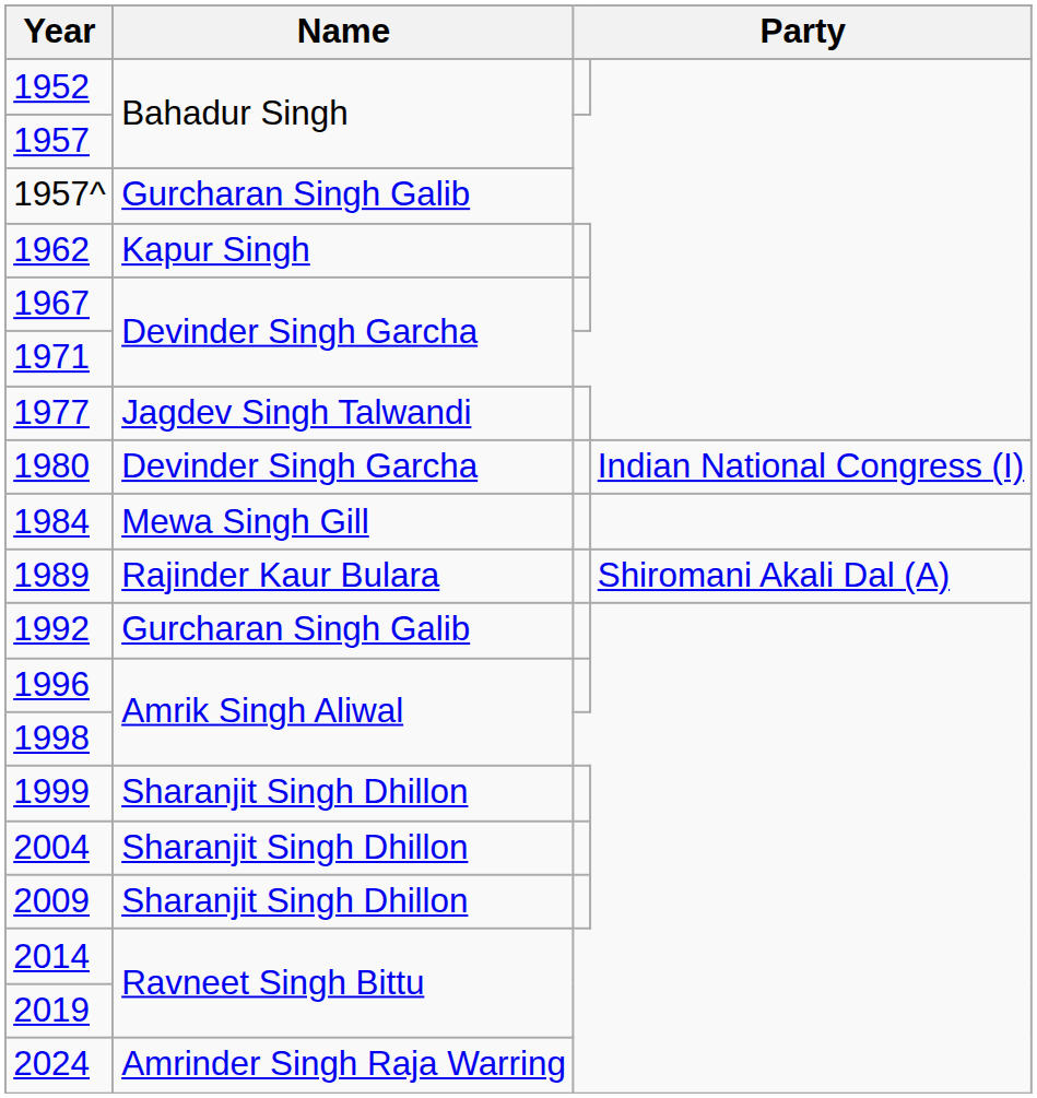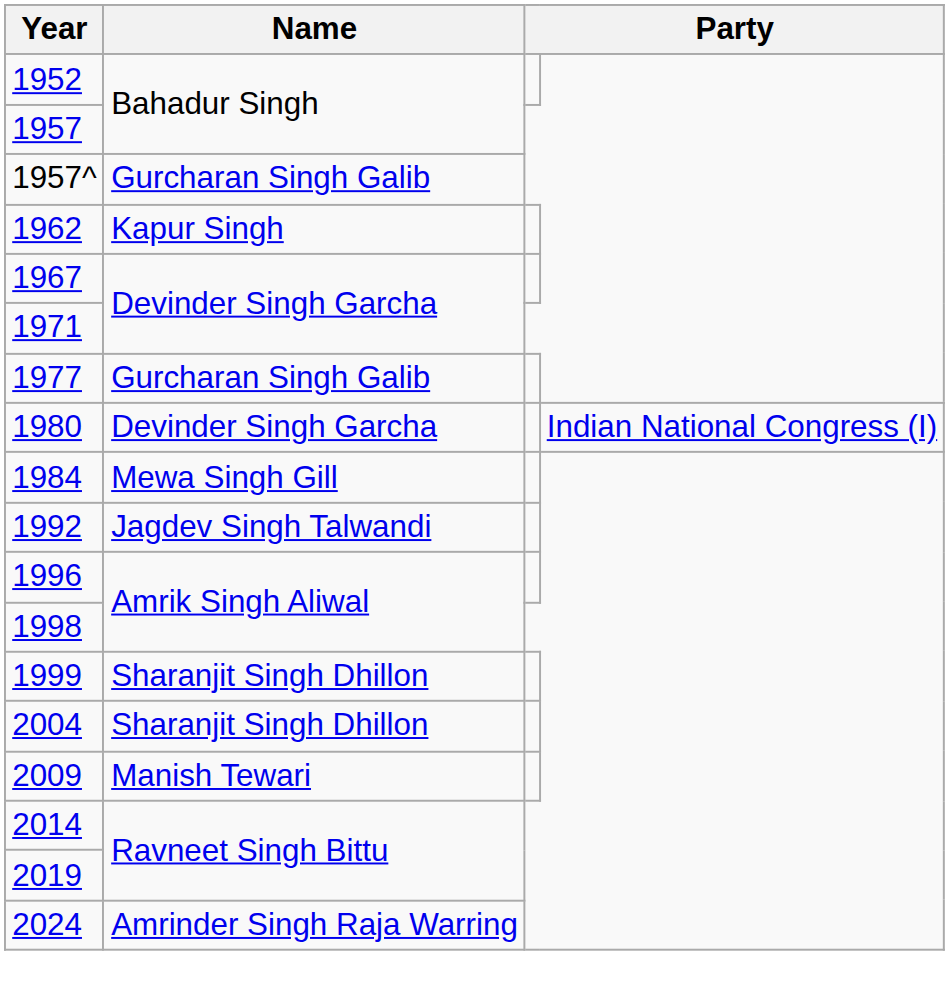1977 | Name: Jagdev Singh Talwandi -> Gurcharan Singh Galib
- row: 1989 | Rajinder Kaur Bulara | Shiromani Akali Dal (A)
1992 | Name: Gurcharan Singh Galib -> Jagdev Singh Talwandi
2009 | Name: Sharanjit Singh Dhillon -> Manish Tewari
